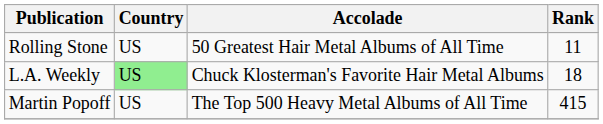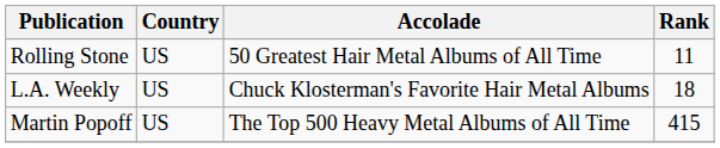L.A. Weekly | Country: lightgreen background -> no background
